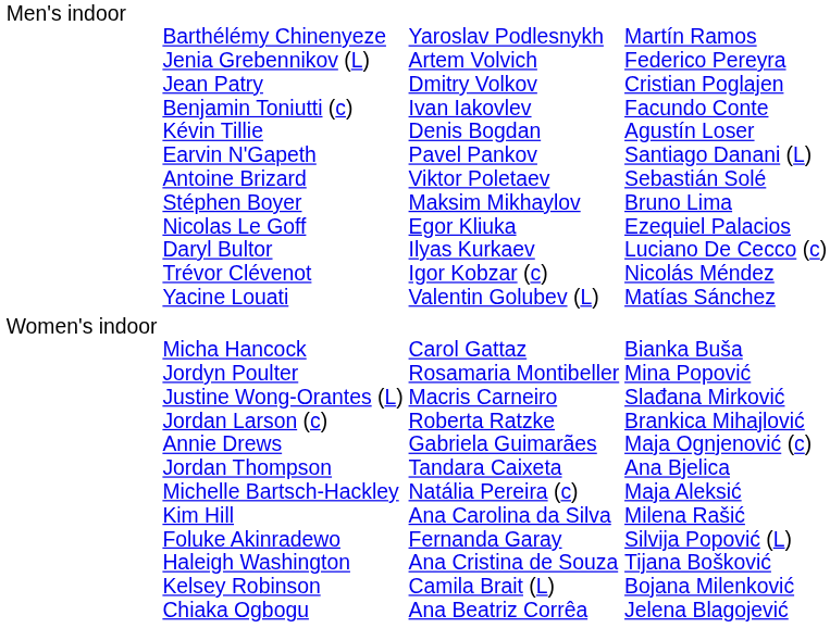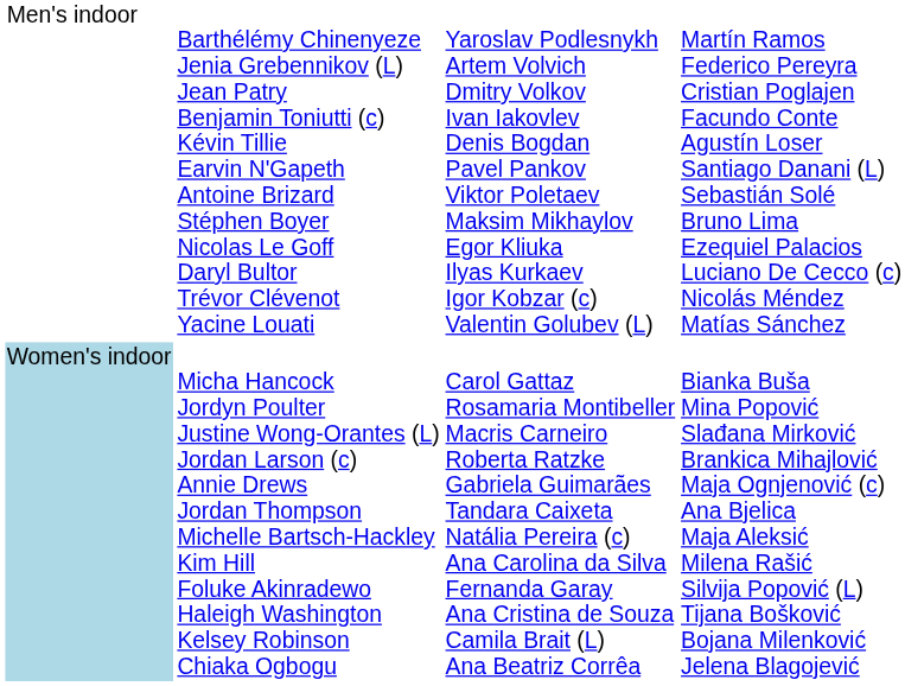Women's indoor | column 1: no background -> lightblue background
